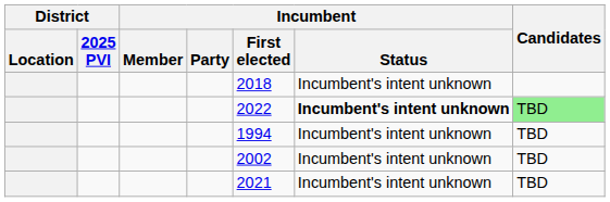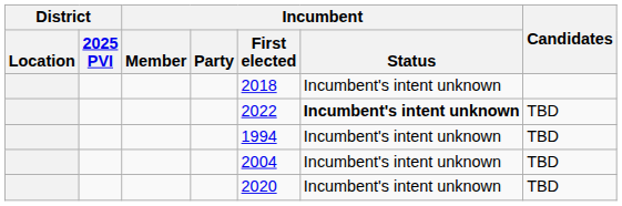row 4 | Candidates: lightgreen background -> no background
row 6 | Incumbent / First elected: 2002 -> 2004
row 7 | Incumbent / First elected: 2021 -> 2020
